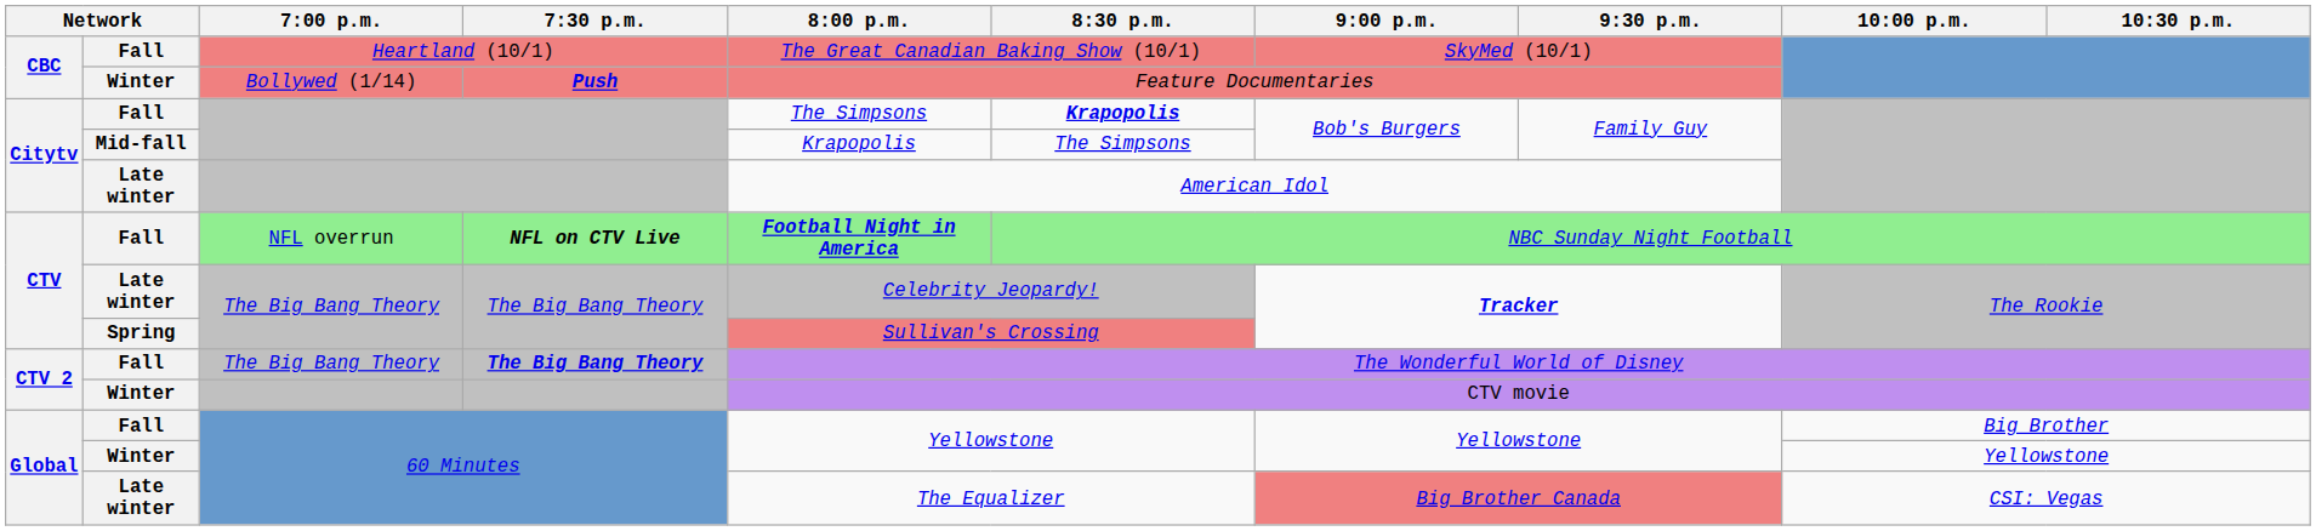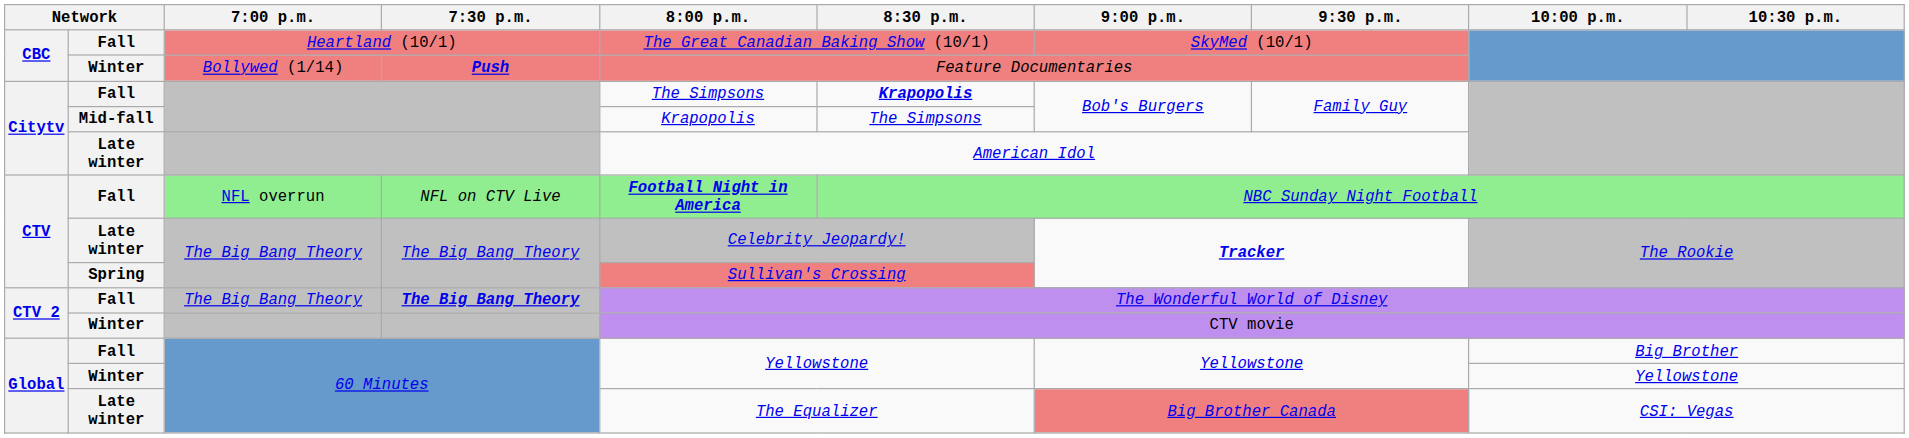NFL overrun | 7:30 p.m.: bold -> normal
